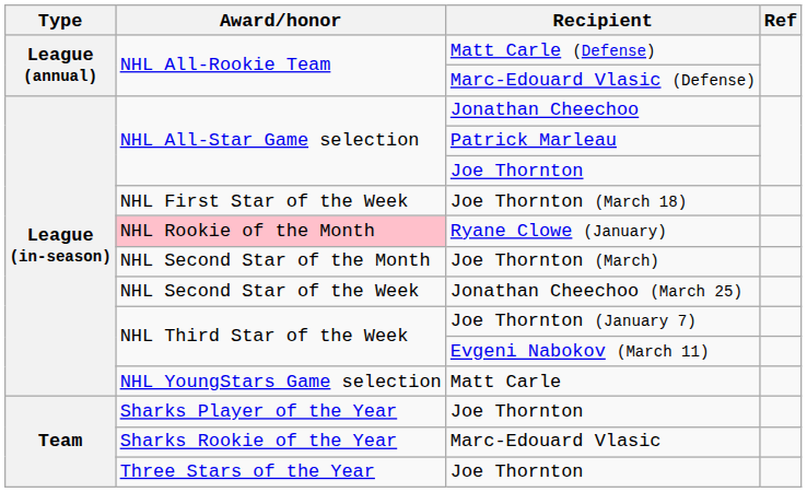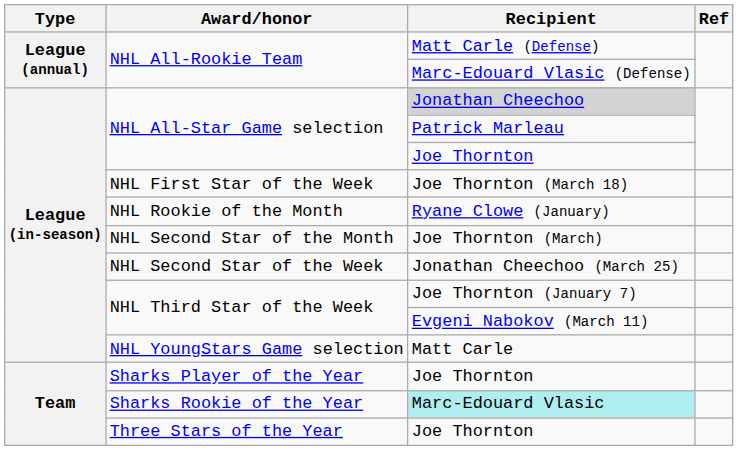Jonathan Cheechoo | Recipient: no background -> lightgrey background
Ryane Clowe (January) | Award/honor: pink background -> no background
Marc-Edouard Vlasic | Recipient: no background -> paleturquoise background
